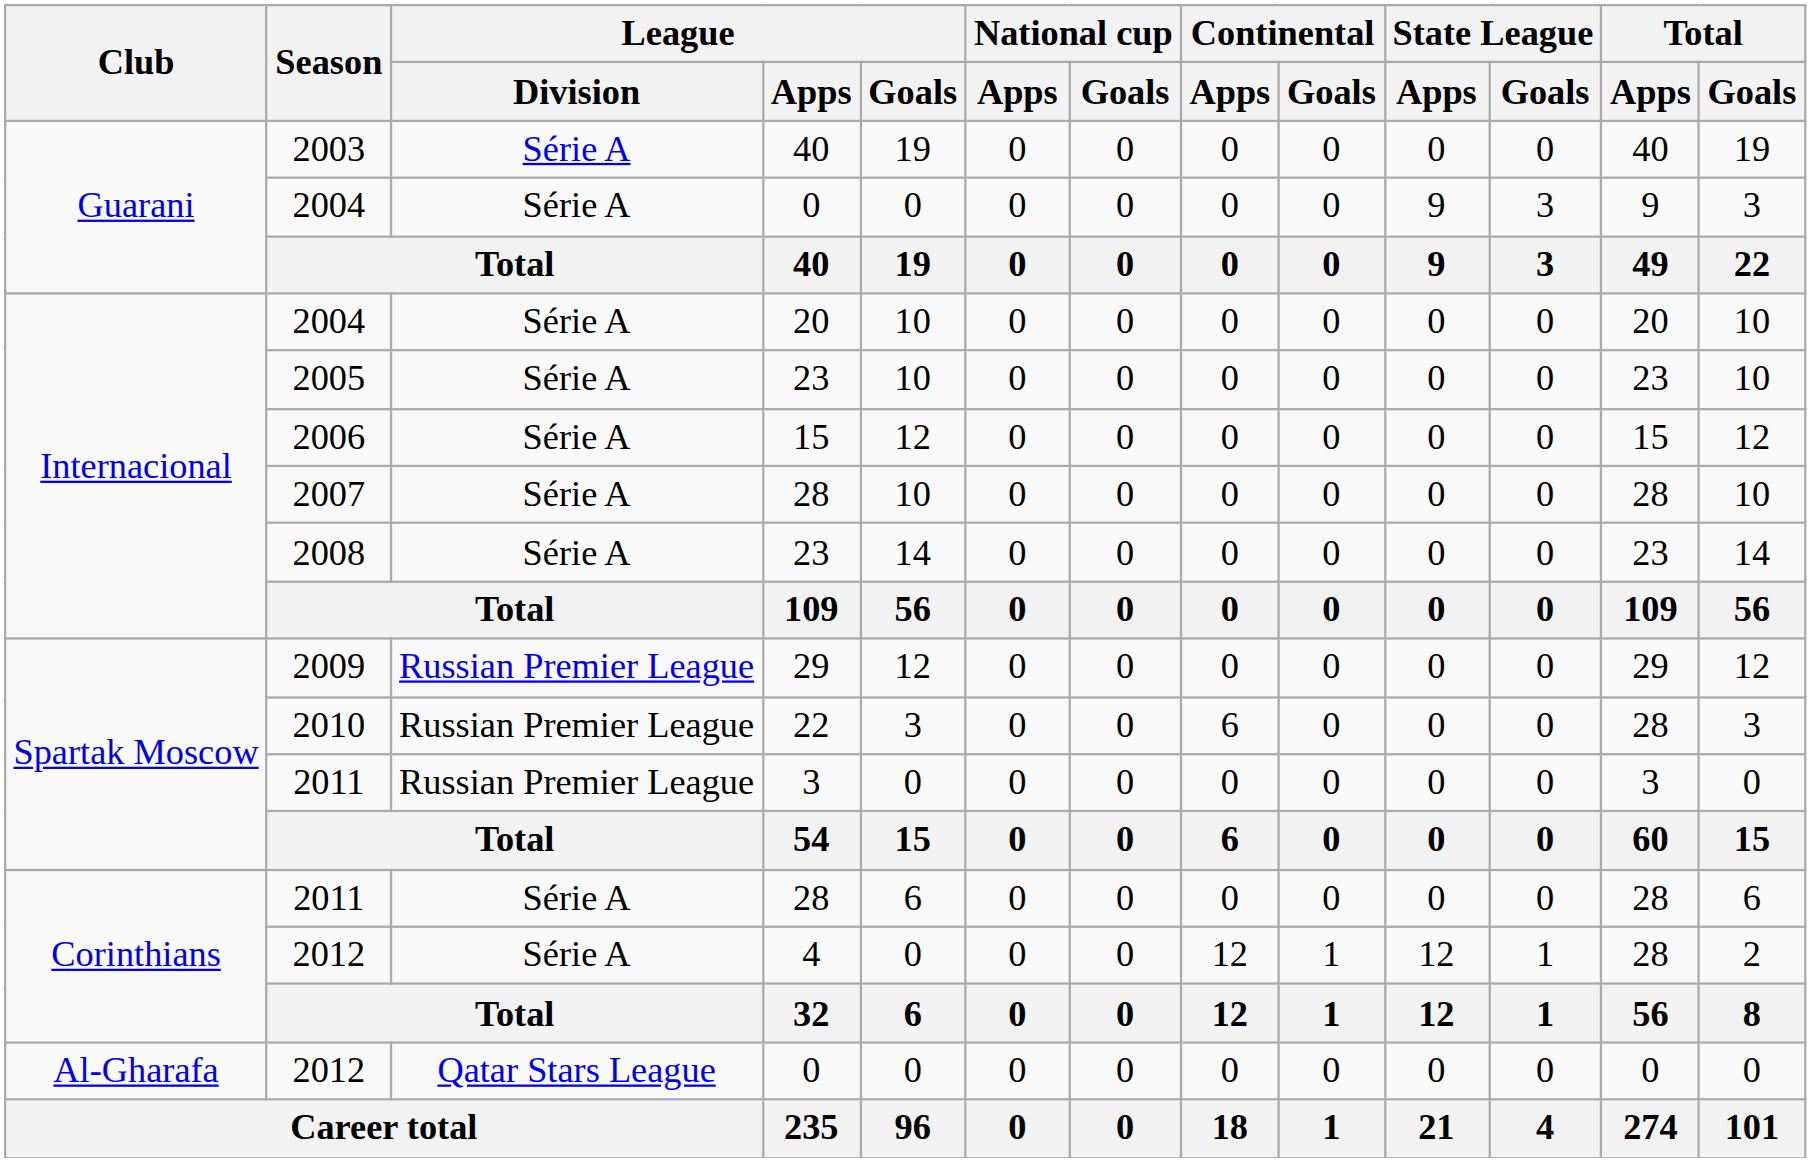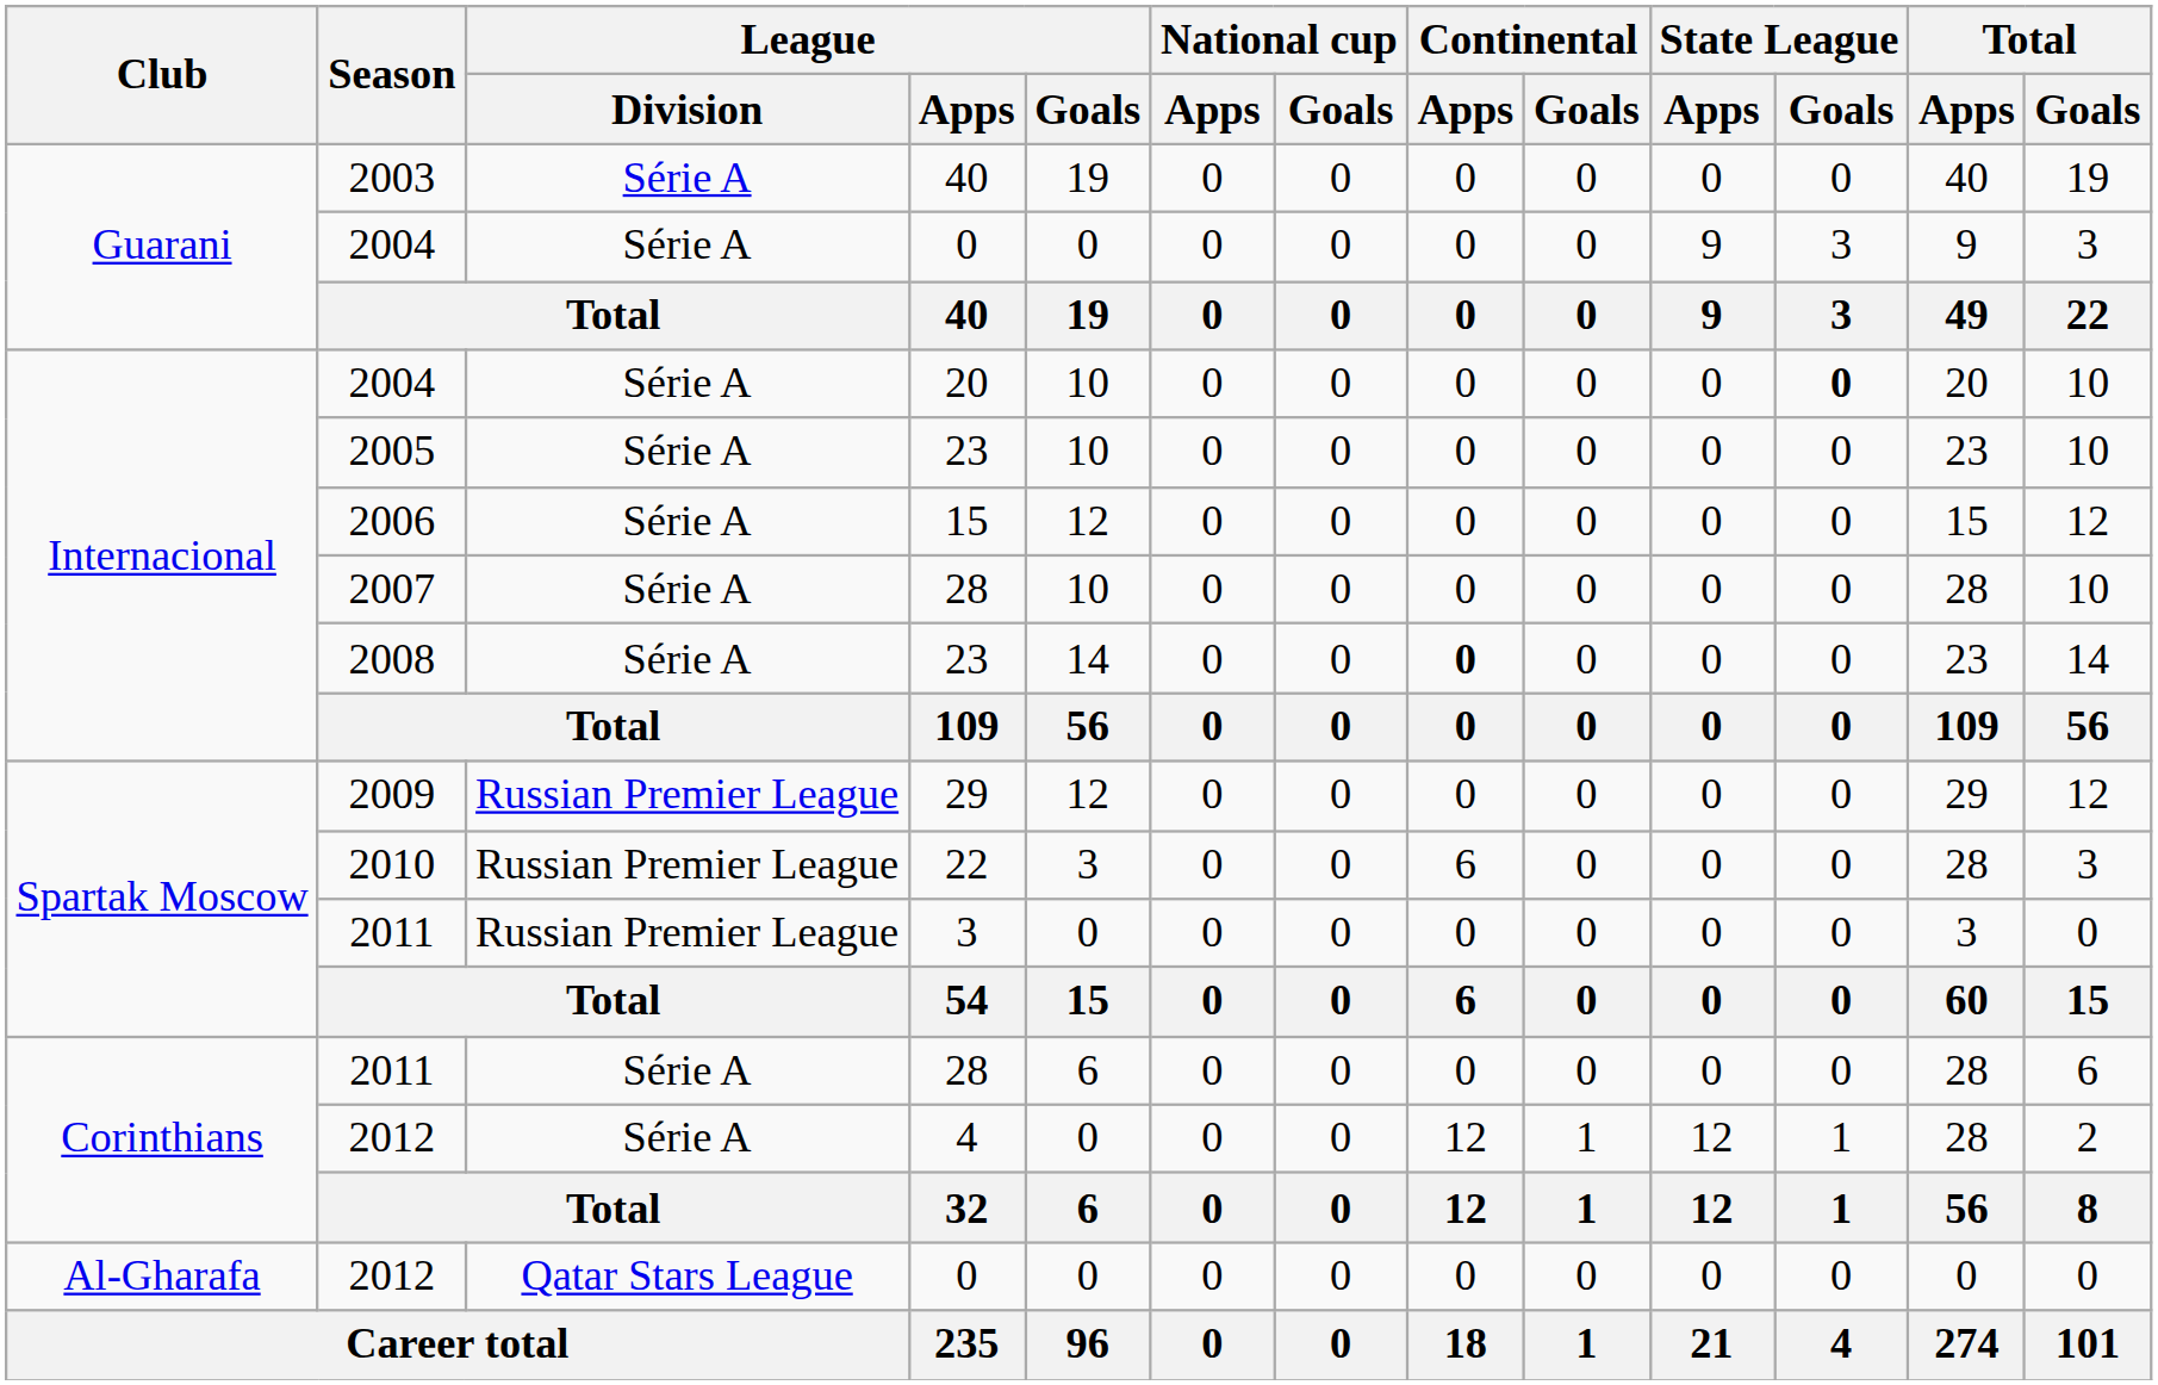2004 / 20 | State League / Goals: normal -> bold
2008 | Continental / Apps: normal -> bold
